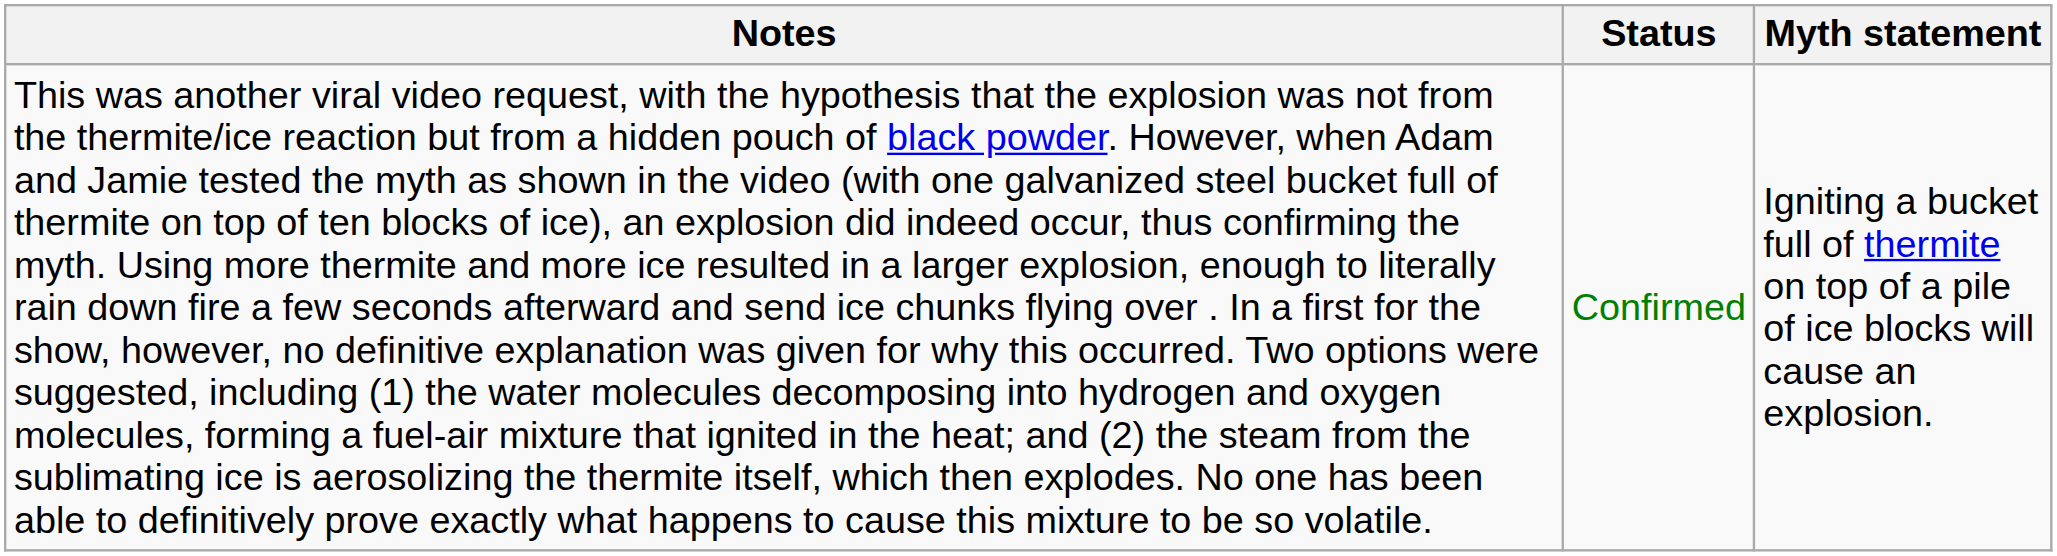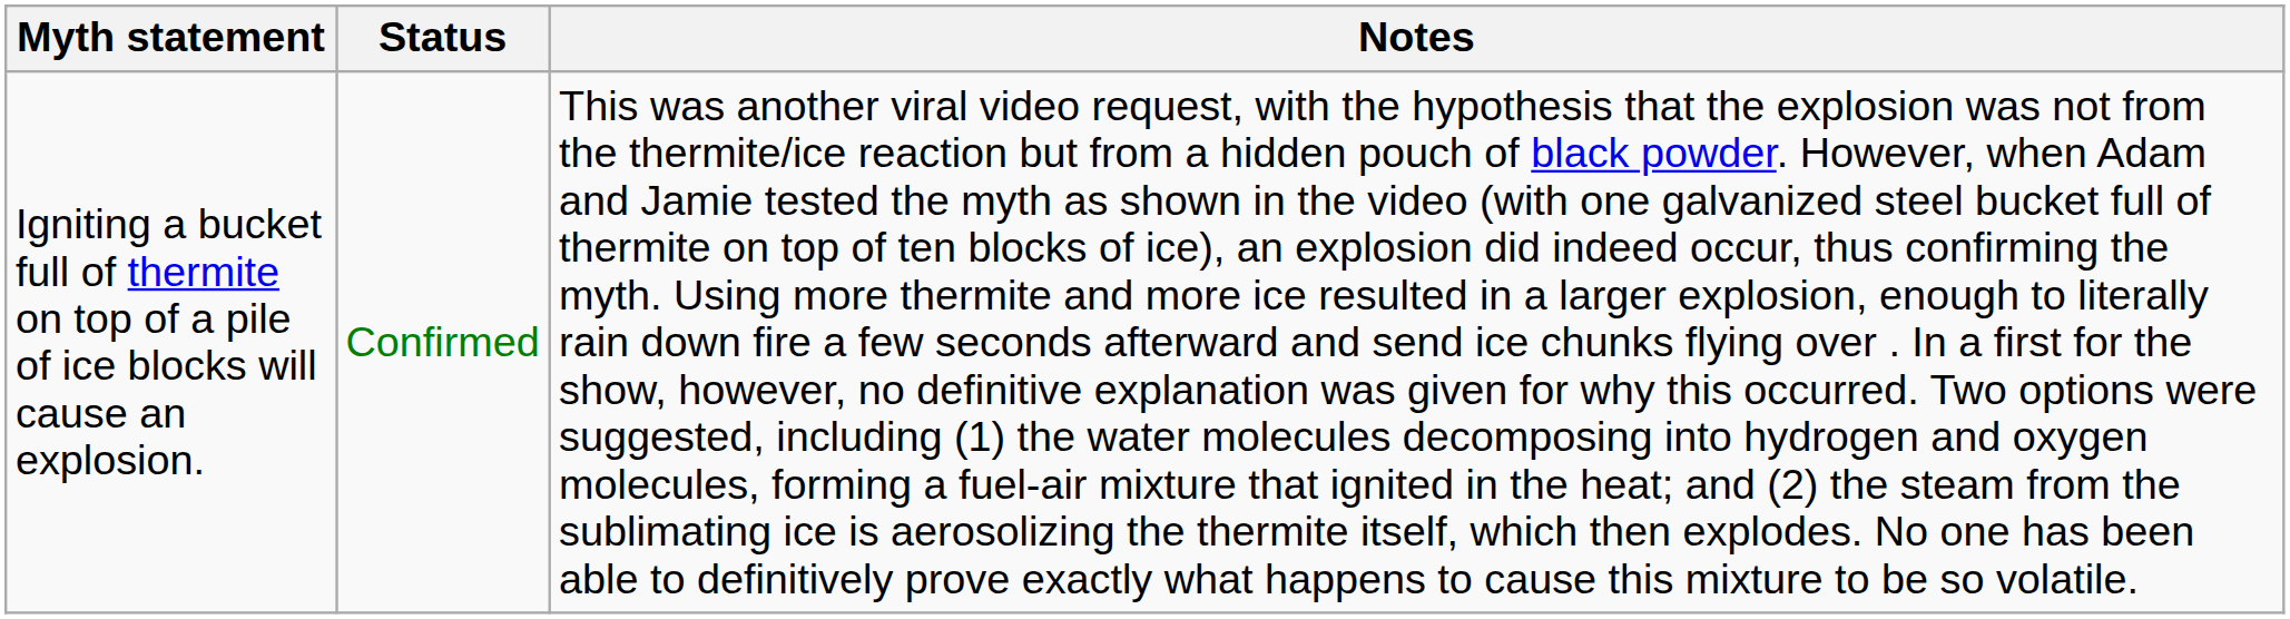columns swapped: Myth statement <-> Notes
